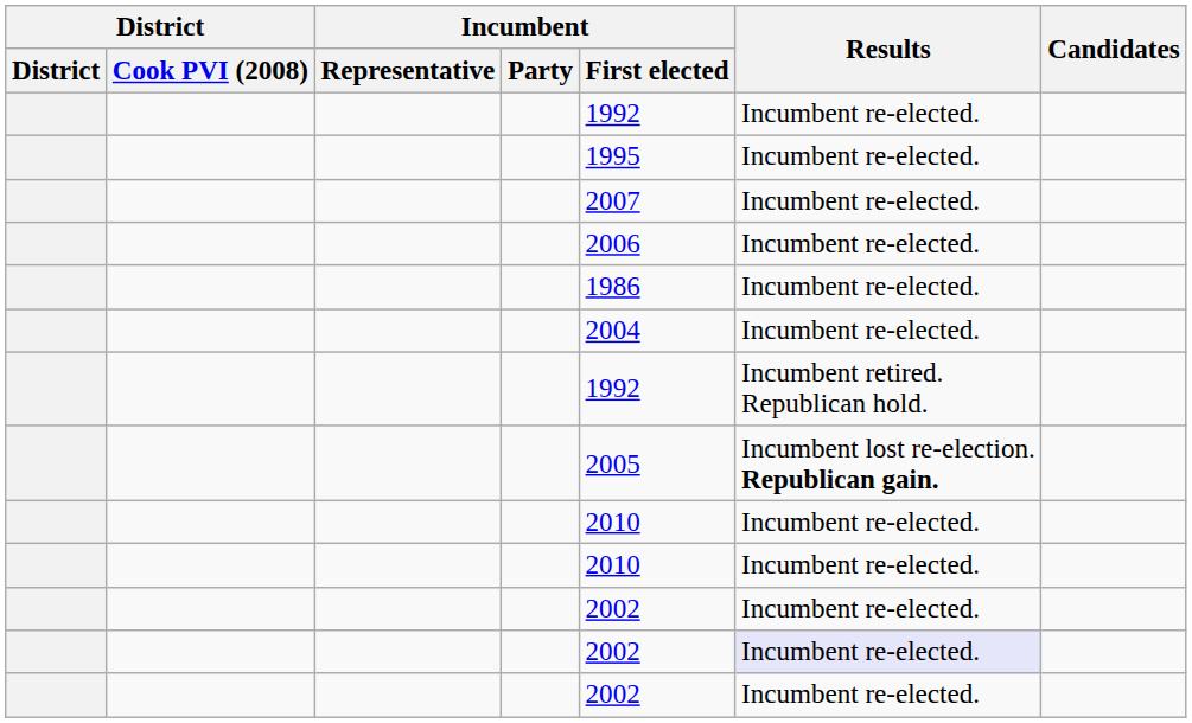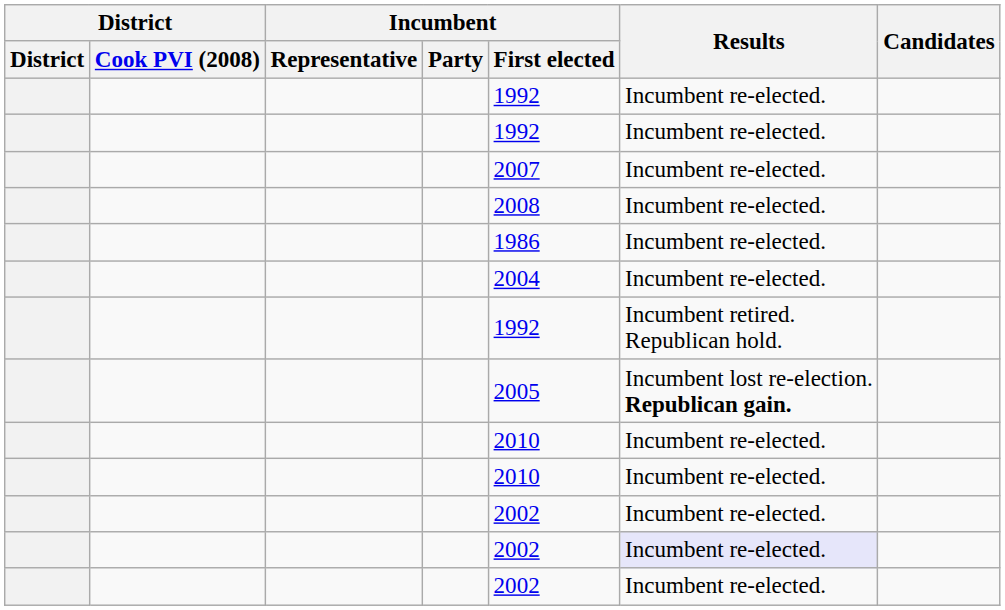row 4 | Incumbent / First elected: 1995 -> 1992
row 6 | Incumbent / First elected: 2006 -> 2008
